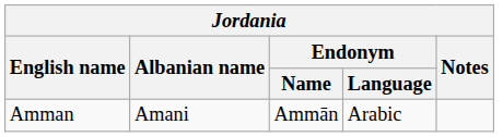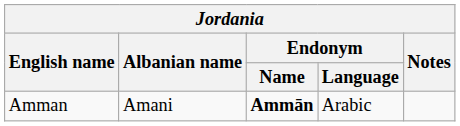Amman | Endonym / Name: normal -> bold
